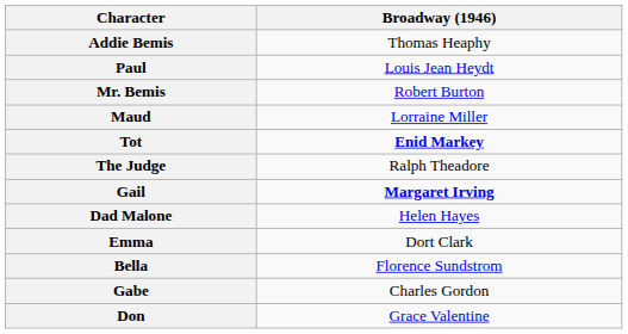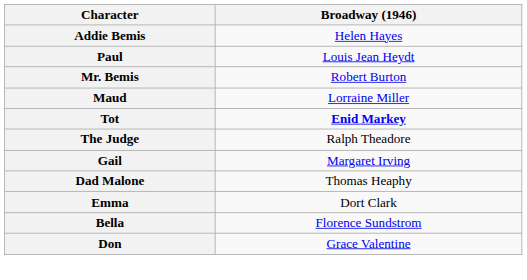Addie Bemis | Broadway (1946): Thomas Heaphy -> Helen Hayes
Gail | Broadway (1946): bold -> normal
Dad Malone | Broadway (1946): Helen Hayes -> Thomas Heaphy
- row: Gabe | Charles Gordon
